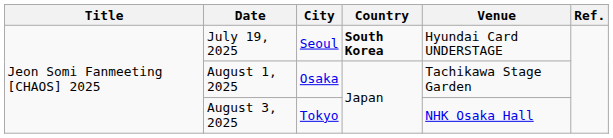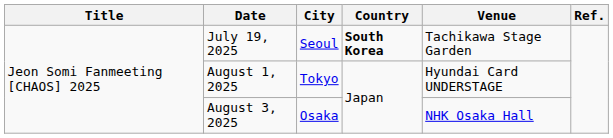July 19, 2025 | Venue: Hyundai Card UNDERSTAGE -> Tachikawa Stage Garden
August 1, 2025 | City: Osaka -> Tokyo
August 1, 2025 | Venue: Tachikawa Stage Garden -> Hyundai Card UNDERSTAGE
August 3, 2025 | City: Tokyo -> Osaka
